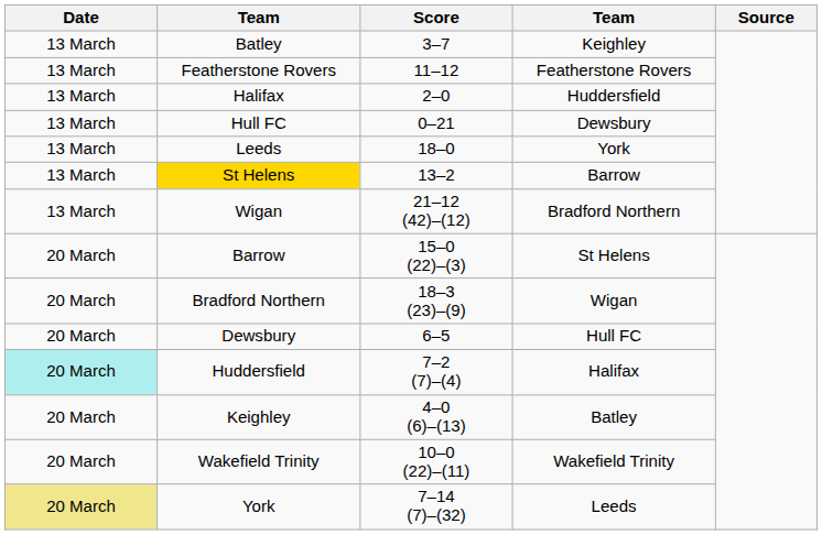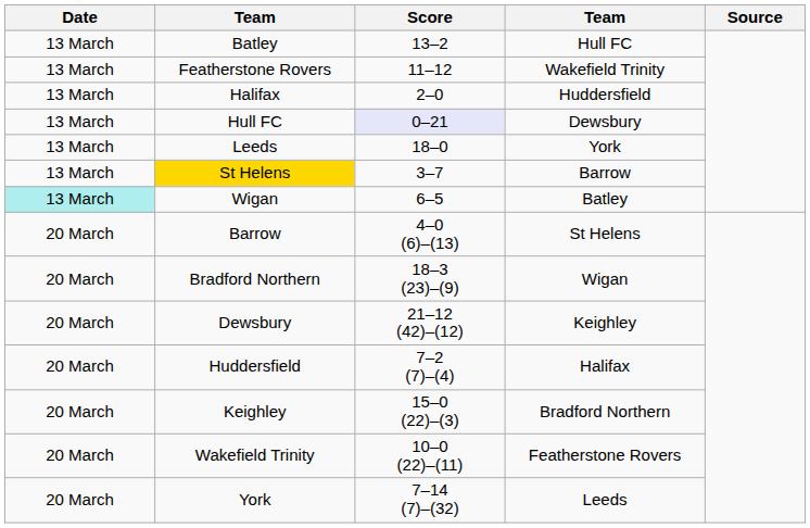row 2 | Score: 3–7 -> 13–2
row 2 | column 4: Keighley -> Hull FC
row 3 | column 4: Featherstone Rovers -> Wakefield Trinity
row 5 | Score: no background -> lavender background
row 7 | Score: 13–2 -> 3–7
row 8 | Date: no background -> paleturquoise background
row 8 | Score: 21–12 (42)–(12) -> 6–5
row 8 | column 4: Bradford Northern -> Batley
row 9 | Score: 15–0 (22)–(3) -> 4–0 (6)–(13)
row 11 | Score: 6–5 -> 21–12 (42)–(12)
row 11 | column 4: Hull FC -> Keighley
row 12 | Date: paleturquoise background -> no background
row 13 | Score: 4–0 (6)–(13) -> 15–0 (22)–(3)
row 13 | column 4: Batley -> Bradford Northern
row 14 | column 4: Wakefield Trinity -> Featherstone Rovers
row 15 | Date: khaki background -> no background
